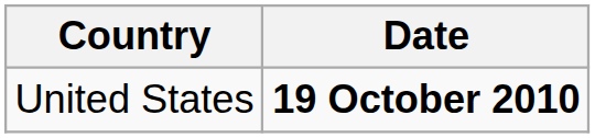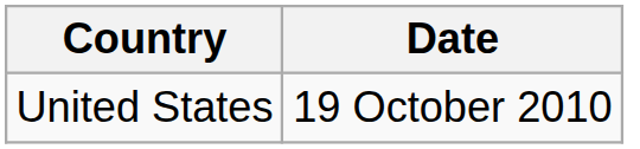United States | Date: bold -> normal
